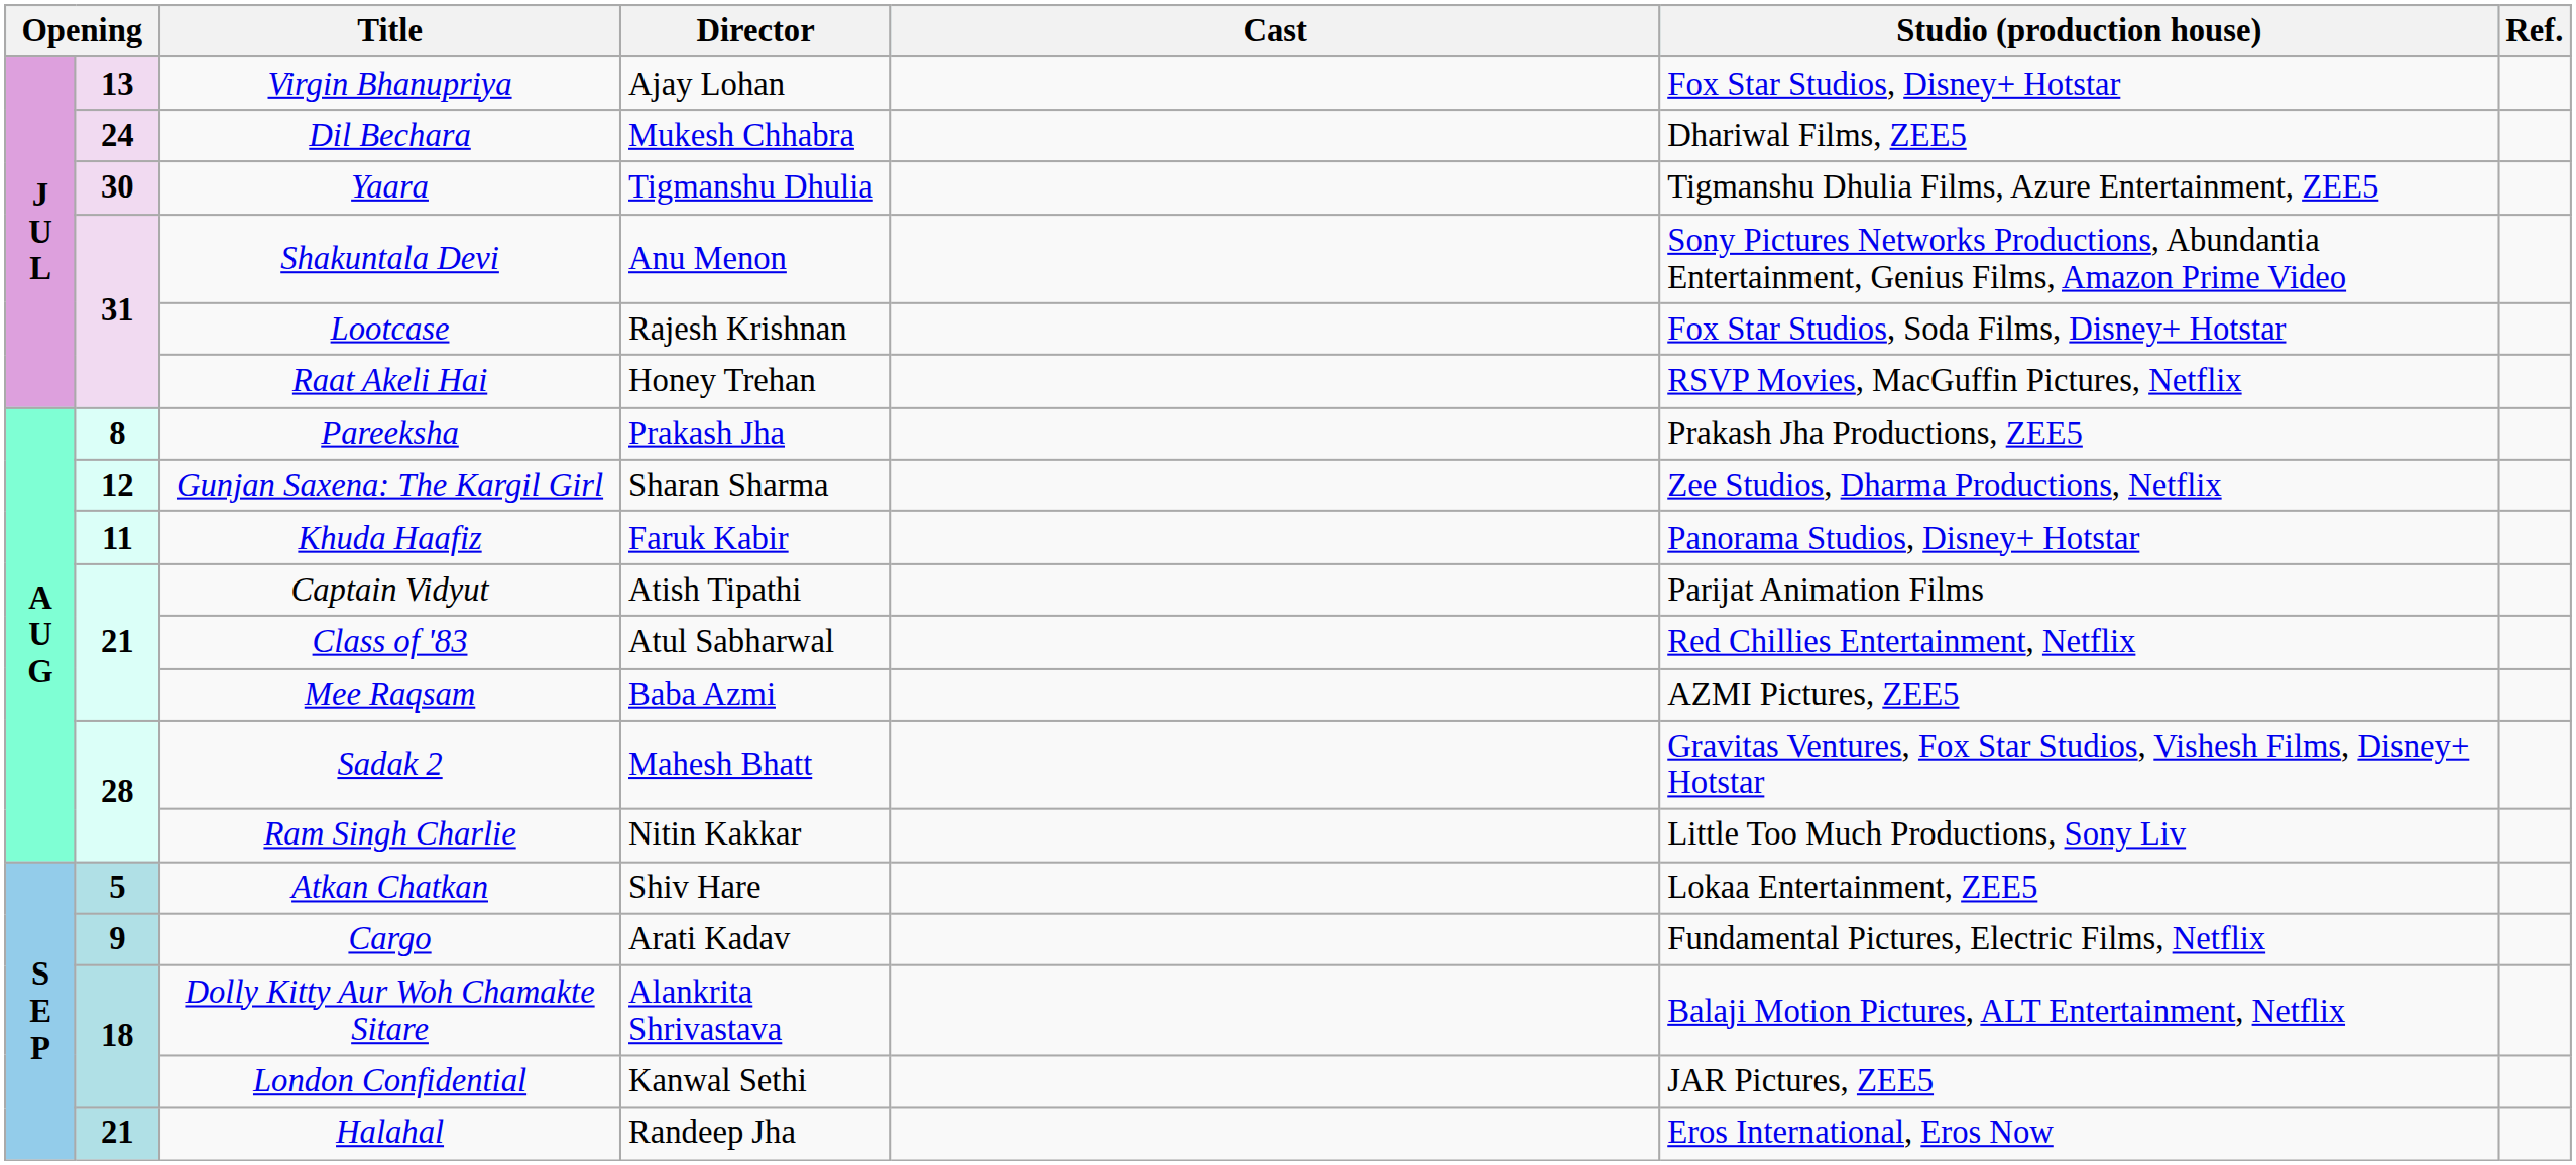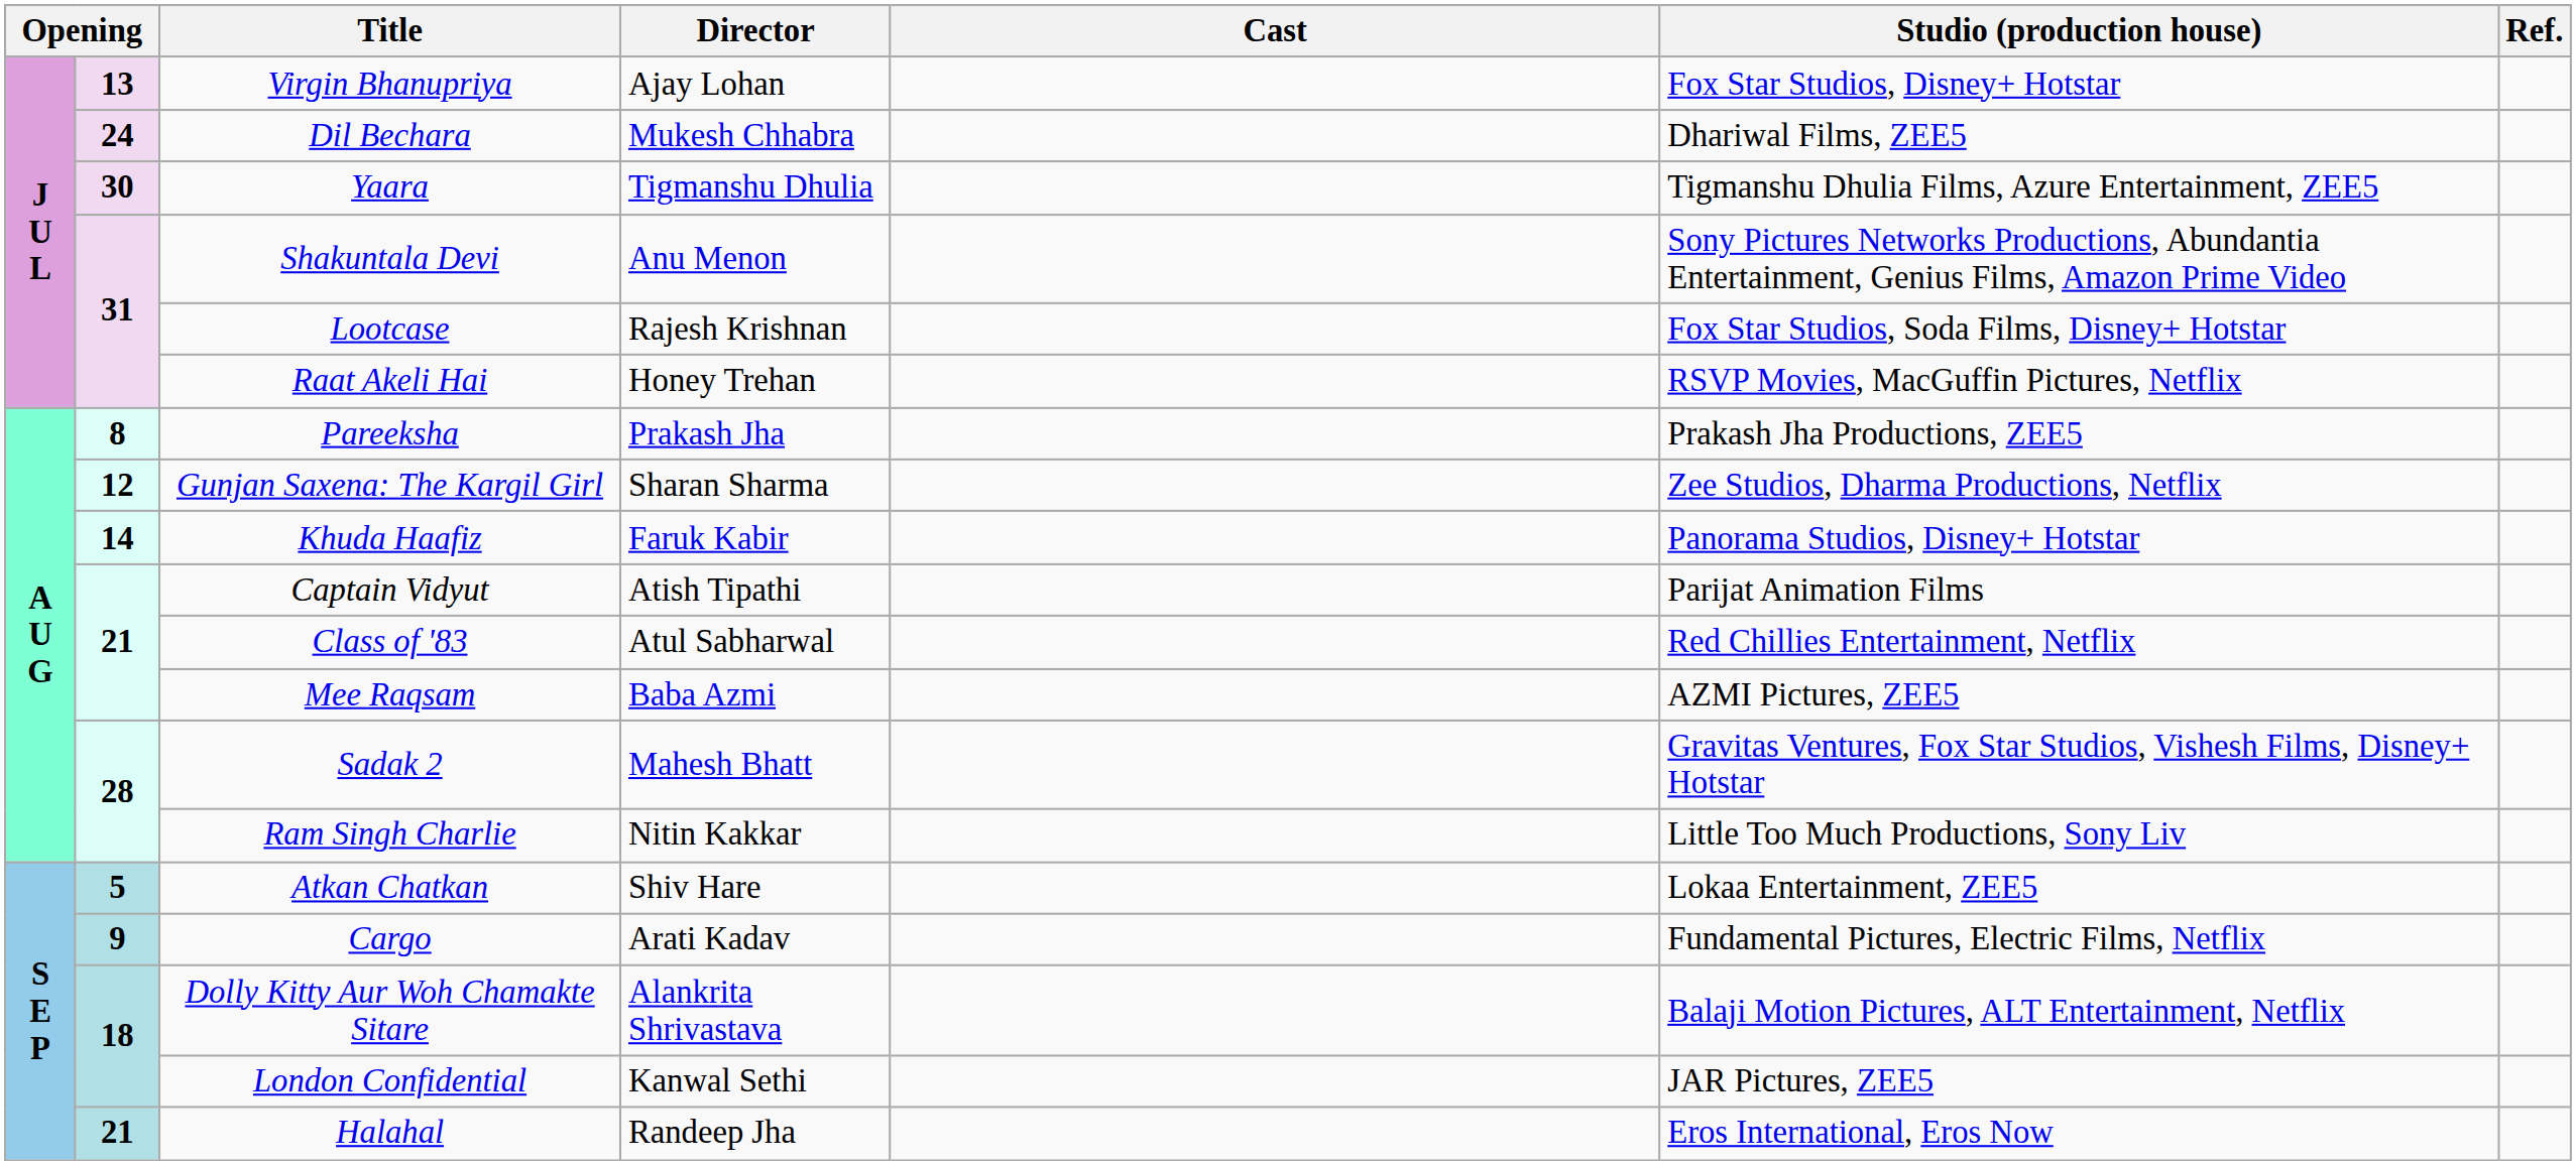Khuda Haafiz | column 2: 11 -> 14
